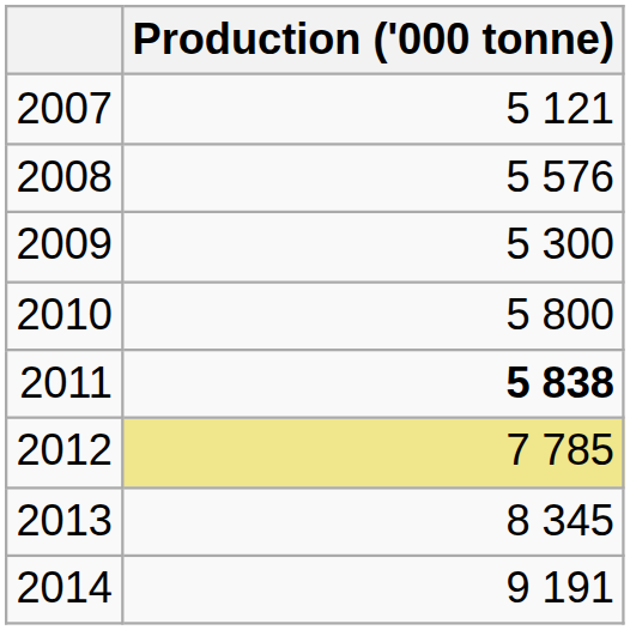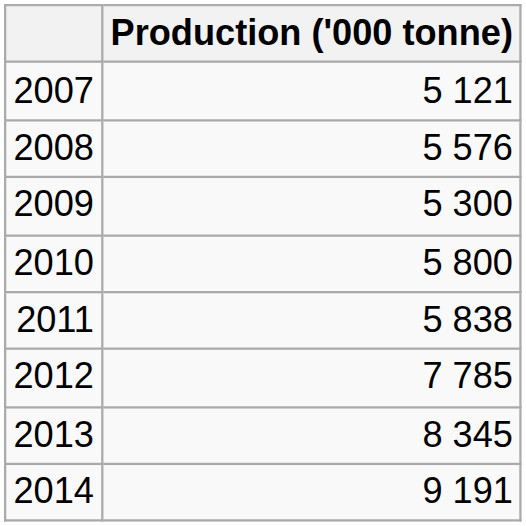2011 | Production ('000 tonne): bold -> normal
2012 | Production ('000 tonne): khaki background -> no background
